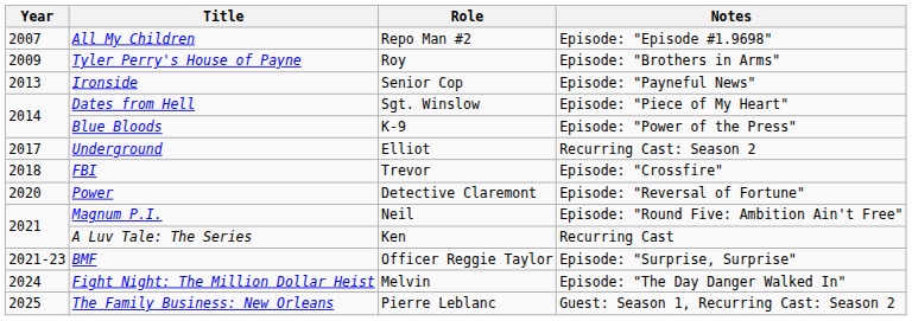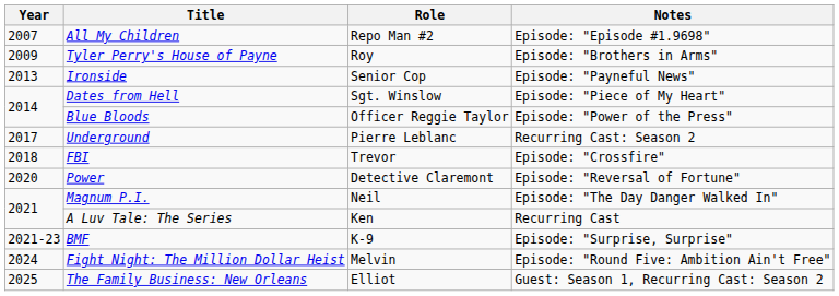Blue Bloods | Role: K-9 -> Officer Reggie Taylor
Underground | Role: Elliot -> Pierre Leblanc
Magnum P.I. | Notes: Episode: "Round Five: Ambition Ain't Free" -> Episode: "The Day Danger Walked In"
BMF | Role: Officer Reggie Taylor -> K-9
Fight Night: The Million Dollar Heist | Notes: Episode: "The Day Danger Walked In" -> Episode: "Round Five: Ambition Ain't Free"
The Family Business: New Orleans | Role: Pierre Leblanc -> Elliot
